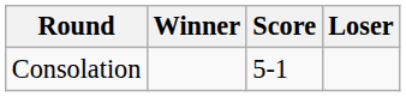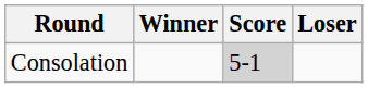Consolation | Score: no background -> lightgrey background
